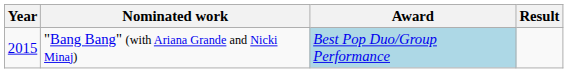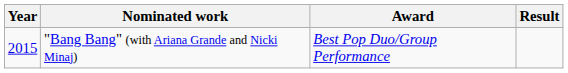"Bang Bang" (with Ariana Grande and Nicki Minaj) | Award: lightblue background -> no background
